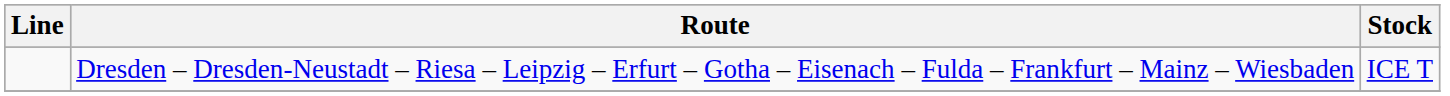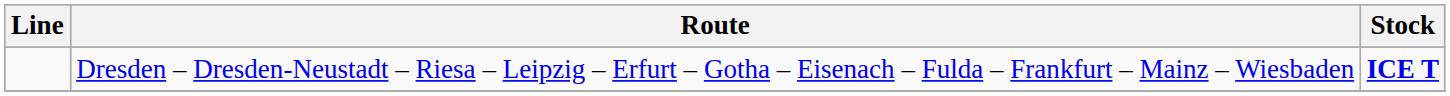row 2 | Stock: normal -> bold
